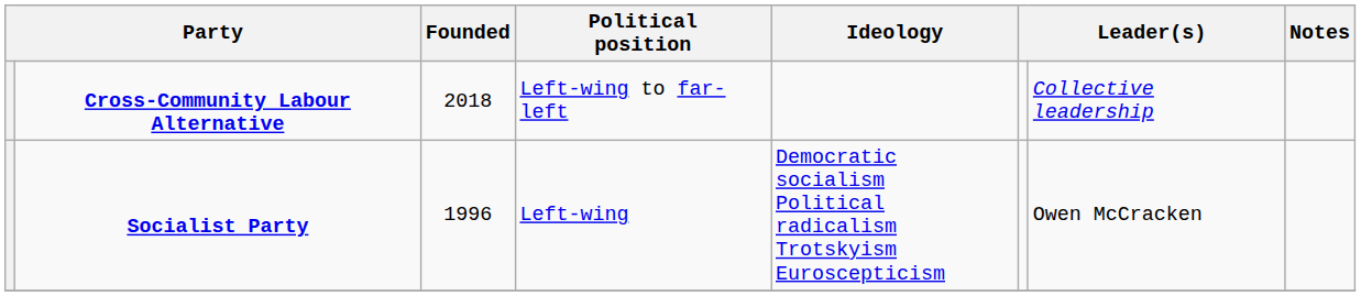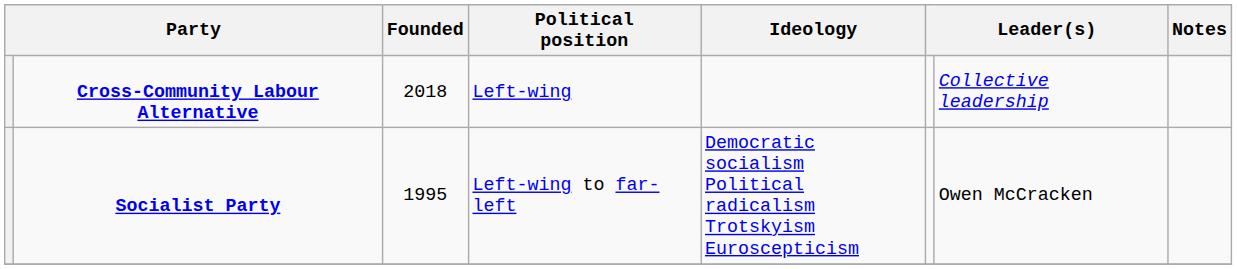Cross-Community Labour Alternative | Political position: Left-wing to far-left -> Left-wing
Socialist Party | Founded: 1996 -> 1995
Socialist Party | Political position: Left-wing -> Left-wing to far-left
